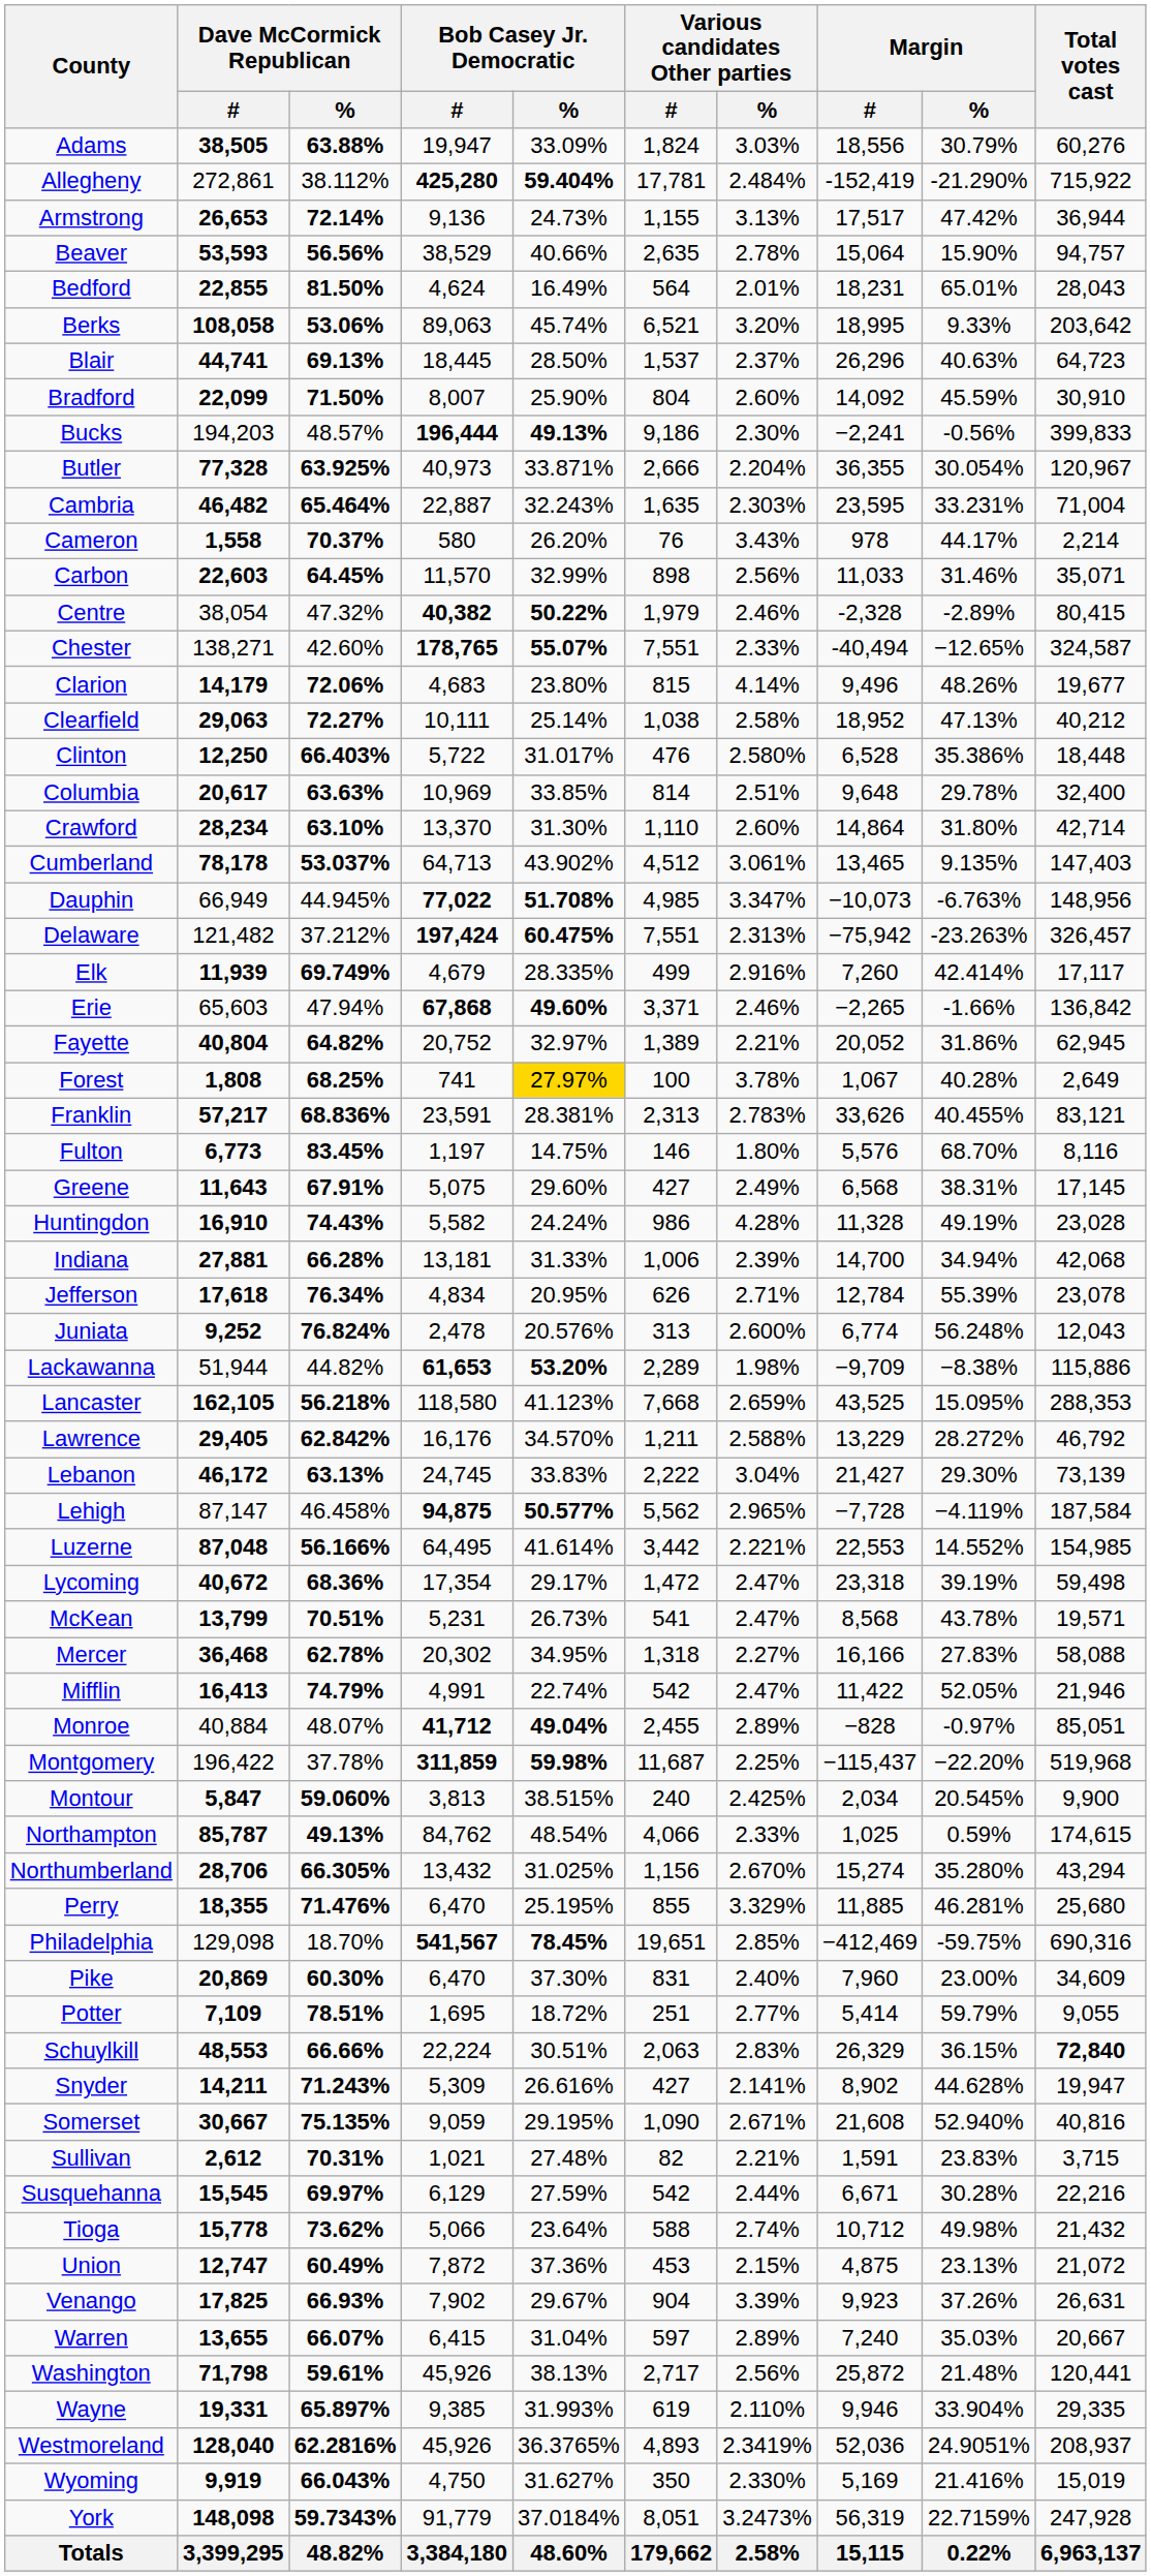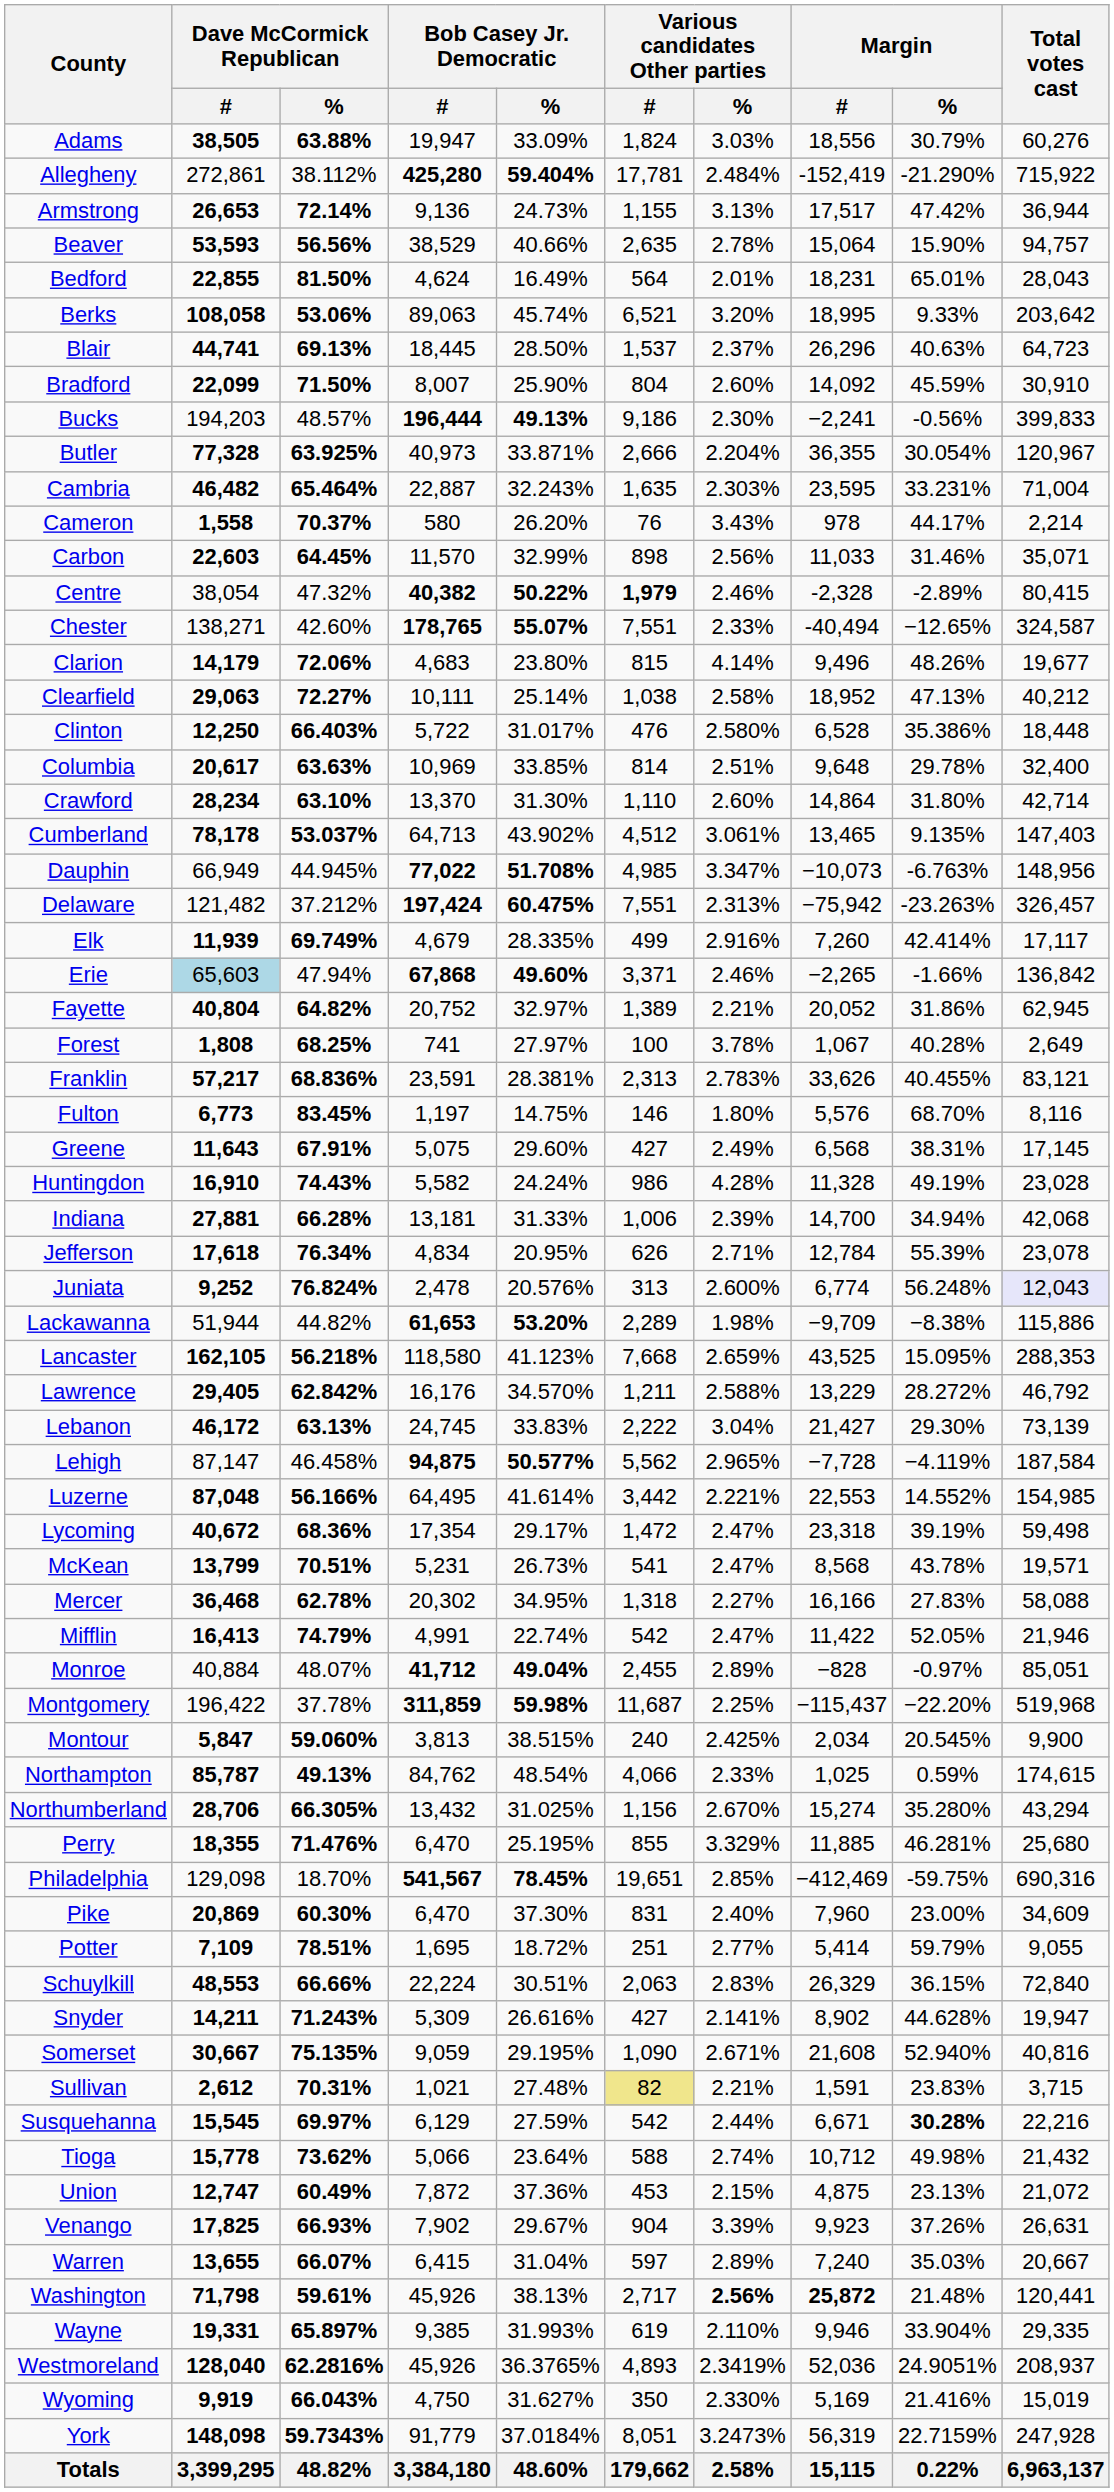Centre | Various candidates Other parties / #: normal -> bold
Erie | Dave McCormick Republican / #: no background -> lightblue background
Forest | Bob Casey Jr. Democratic / %: gold background -> no background
Juniata | Total votes cast: no background -> lavender background
Schuylkill | Total votes cast: bold -> normal
Sullivan | Various candidates Other parties / #: no background -> khaki background
Susquehanna | Margin / %: normal -> bold
Washington | Various candidates Other parties / %: normal -> bold
Washington | Margin / #: normal -> bold
